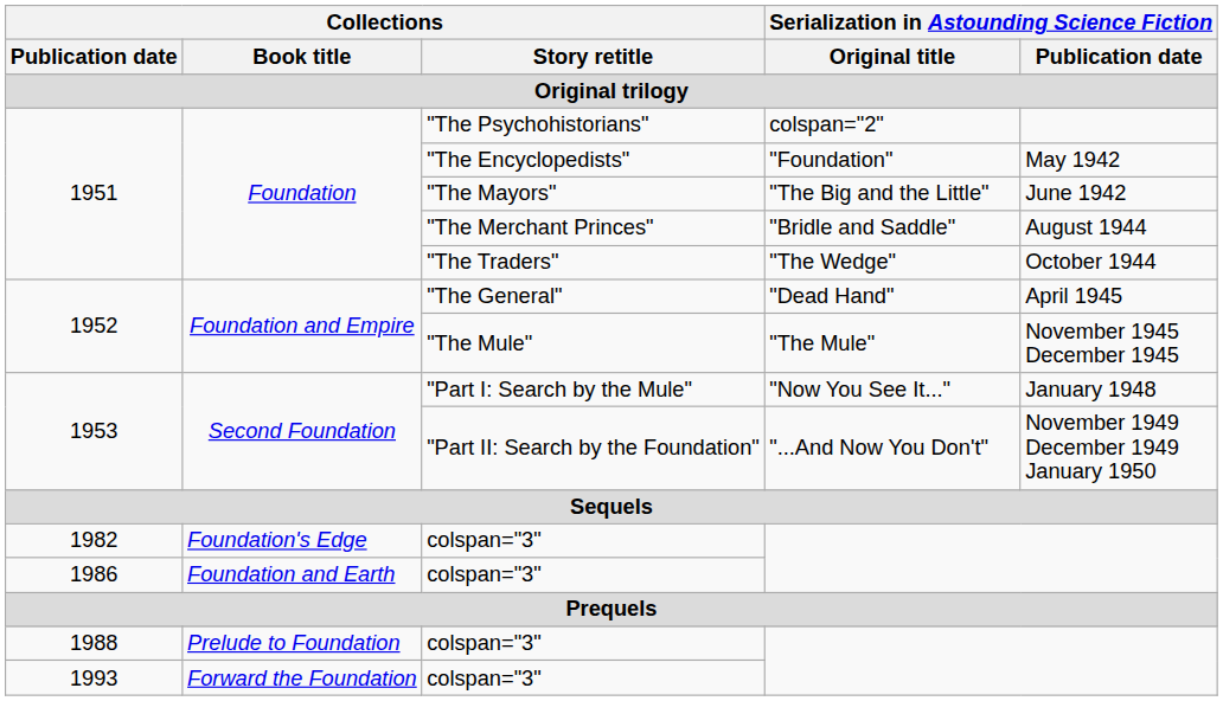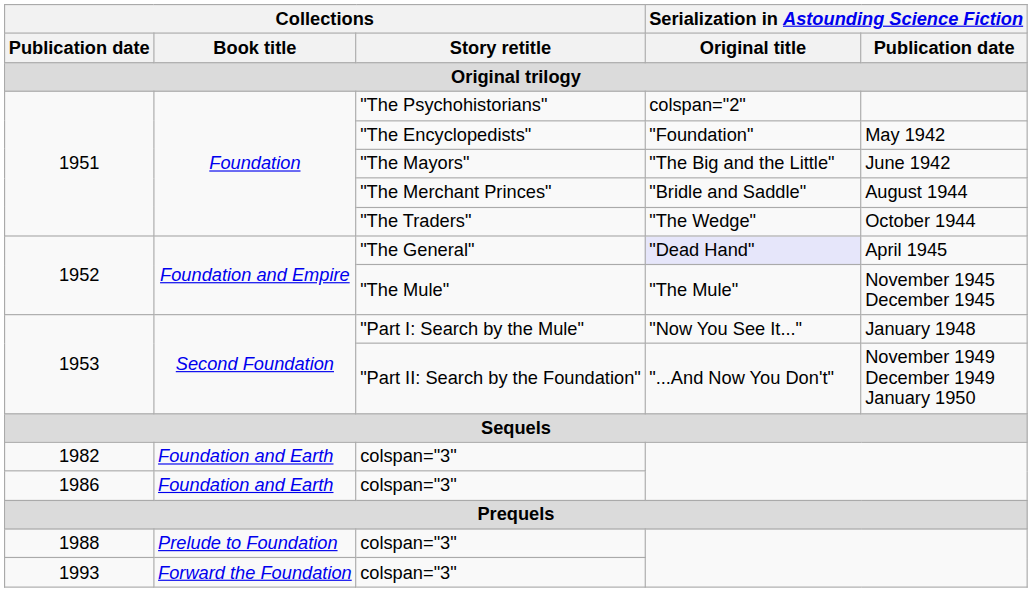"The General" | Serialization in Astounding Science Fiction / Original title: no background -> lavender background
1982 / colspan="3" | Collections / Book title: Foundation's Edge -> Foundation and Earth
